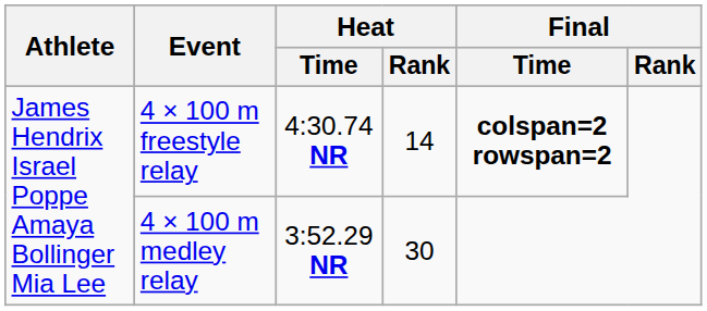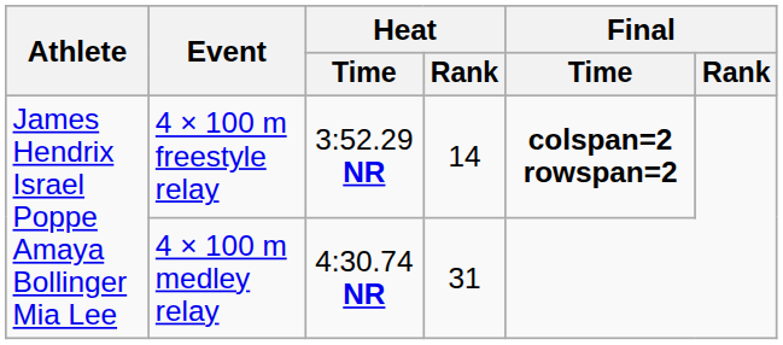4 × 100 m freestyle relay | Heat / Time: 4:30.74 NR -> 3:52.29 NR
4 × 100 m medley relay | Heat / Time: 3:52.29 NR -> 4:30.74 NR
4 × 100 m medley relay | Heat / Rank: 30 -> 31
